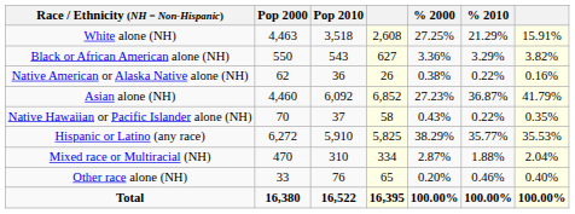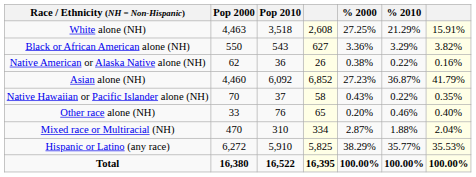rows swapped: Other race alone (NH) <-> Hispanic or Latino (any race)
